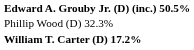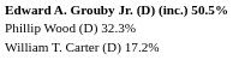row 3 | column 1: bold -> normal
